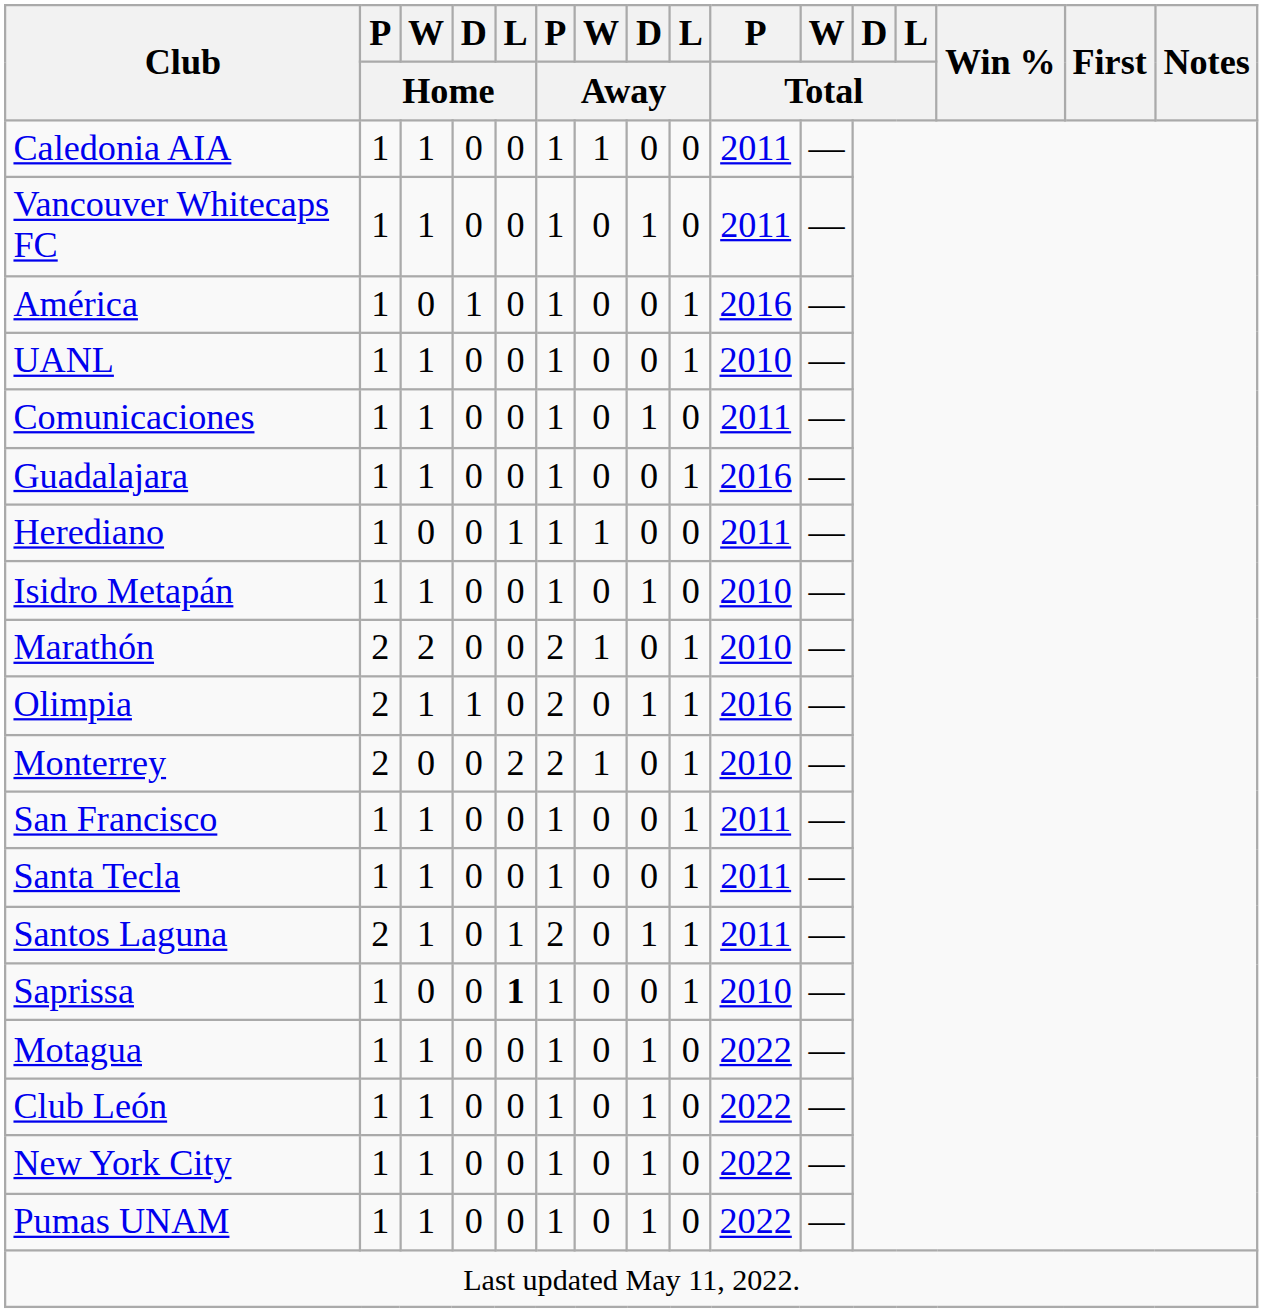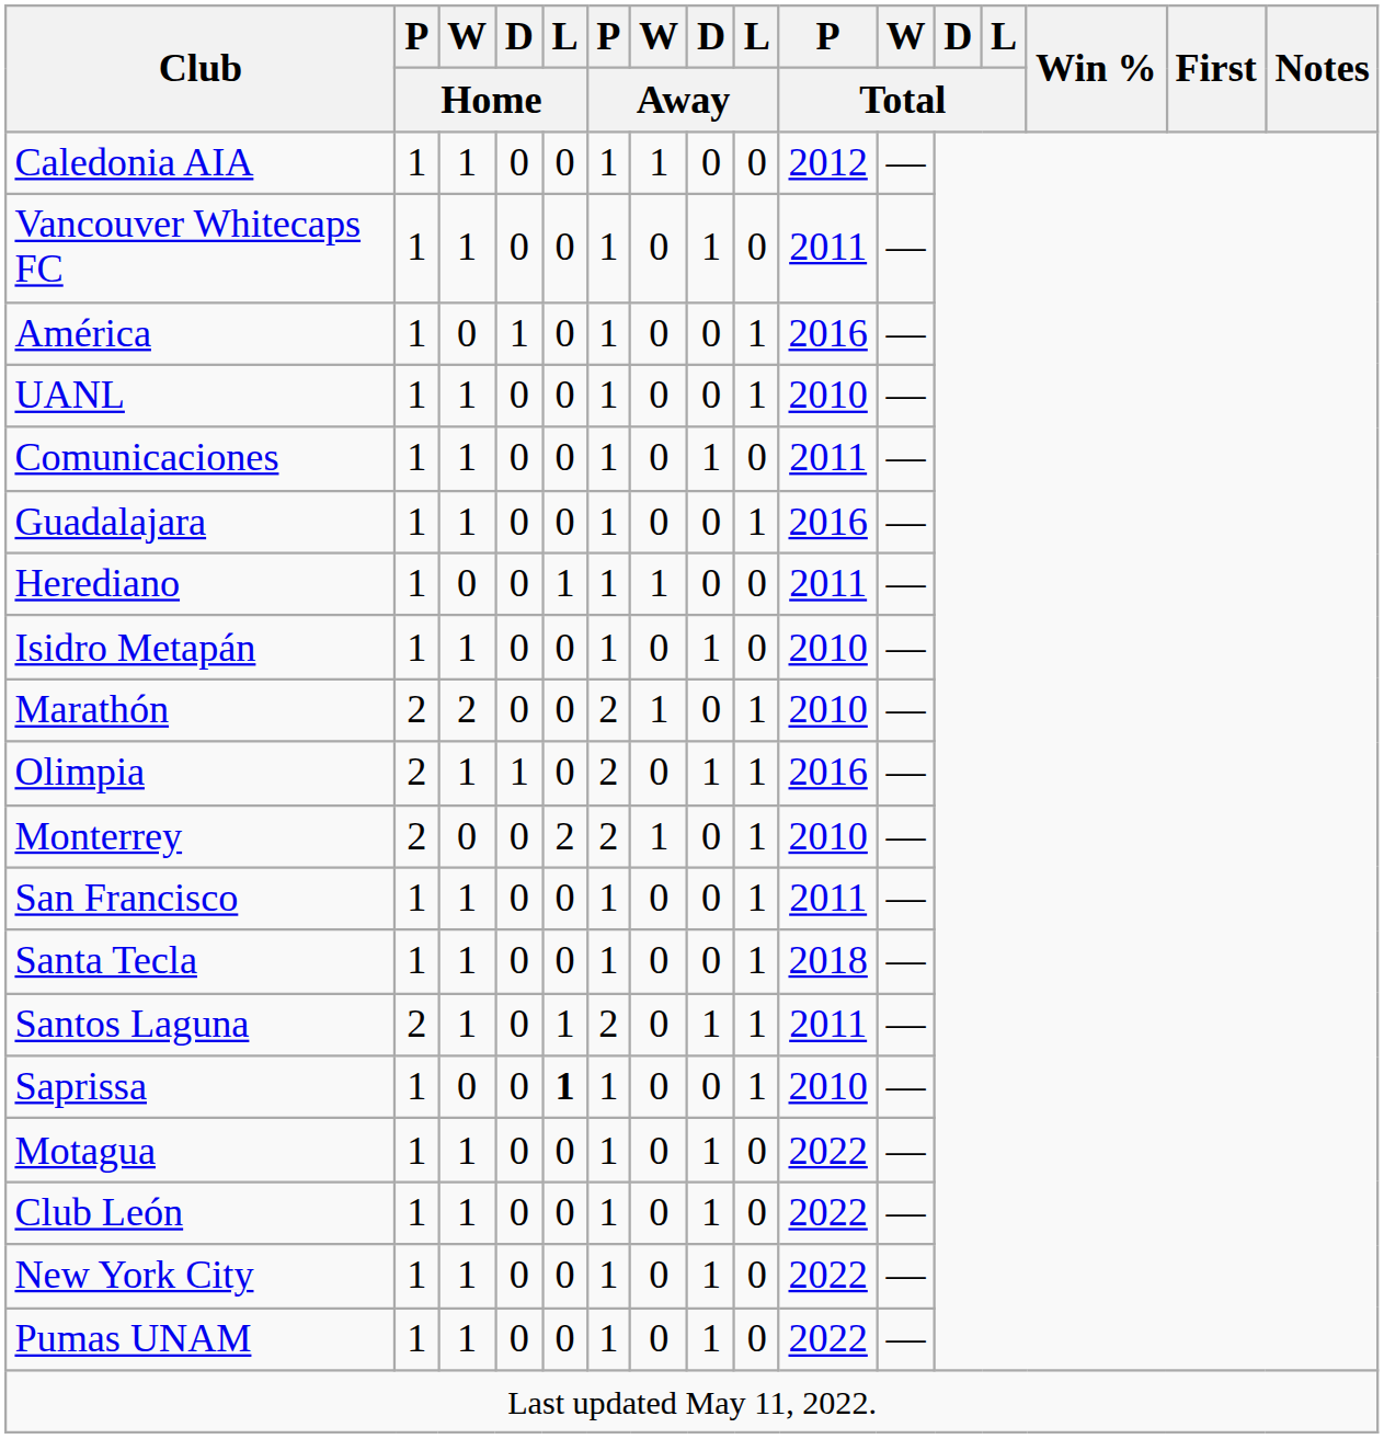Caledonia AIA | P / Total: 2011 -> 2012
Santa Tecla | P / Total: 2011 -> 2018
